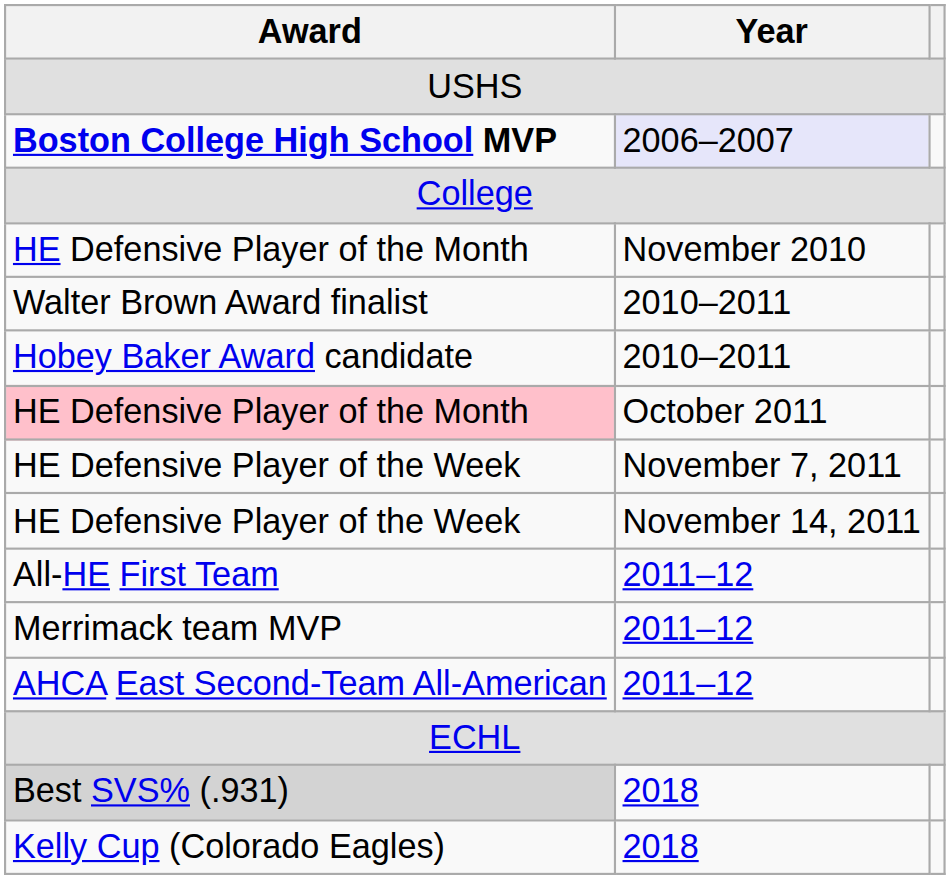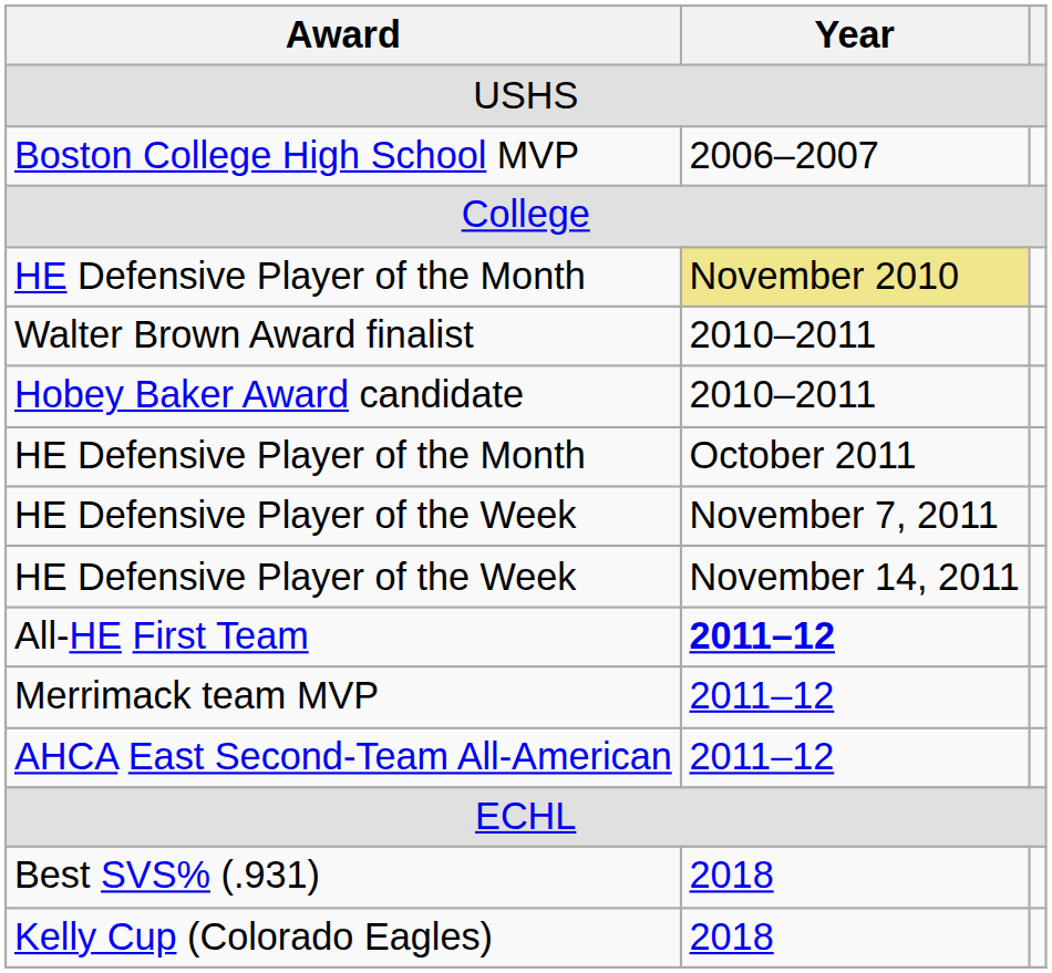Boston College High School MVP | Award: bold -> normal
Boston College High School MVP | Year: lavender background -> no background
HE Defensive Player of the Month / November 2010 | Year: no background -> khaki background
HE Defensive Player of the Month / October 2011 | Award: pink background -> no background
All-HE First Team | Year: normal -> bold
Best SVS% (.931) | Award: lightgrey background -> no background
